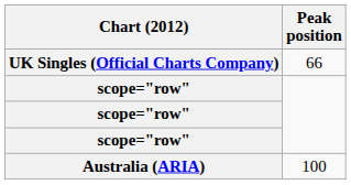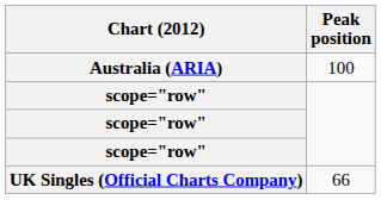rows swapped: Australia (ARIA) <-> UK Singles (Official Charts Company)
